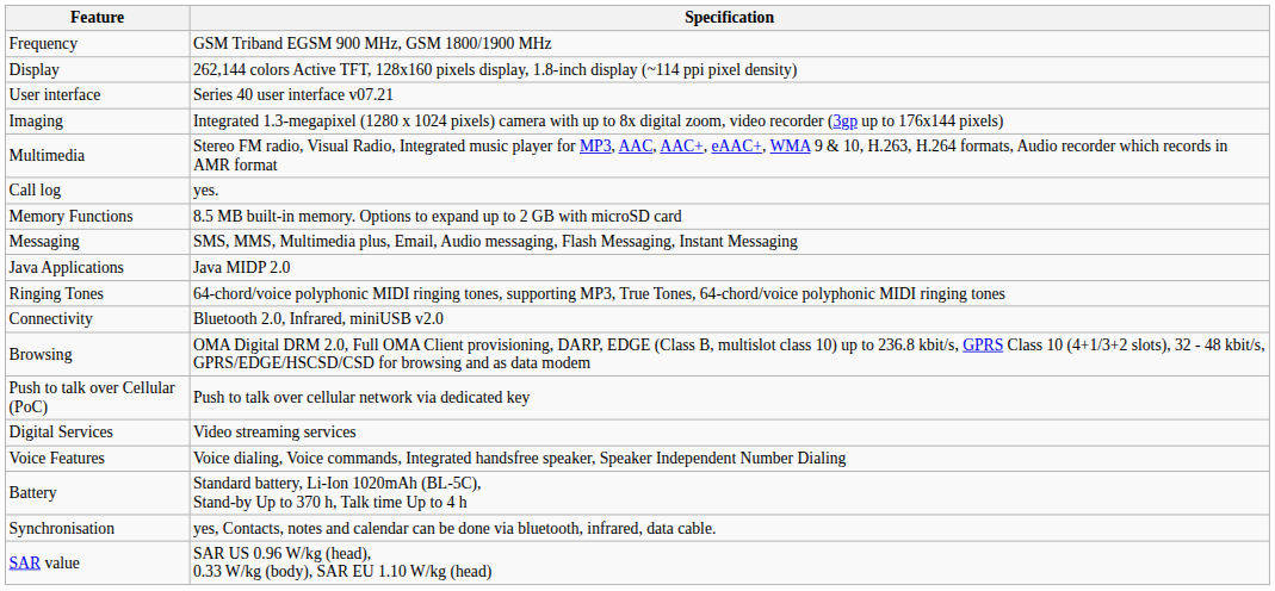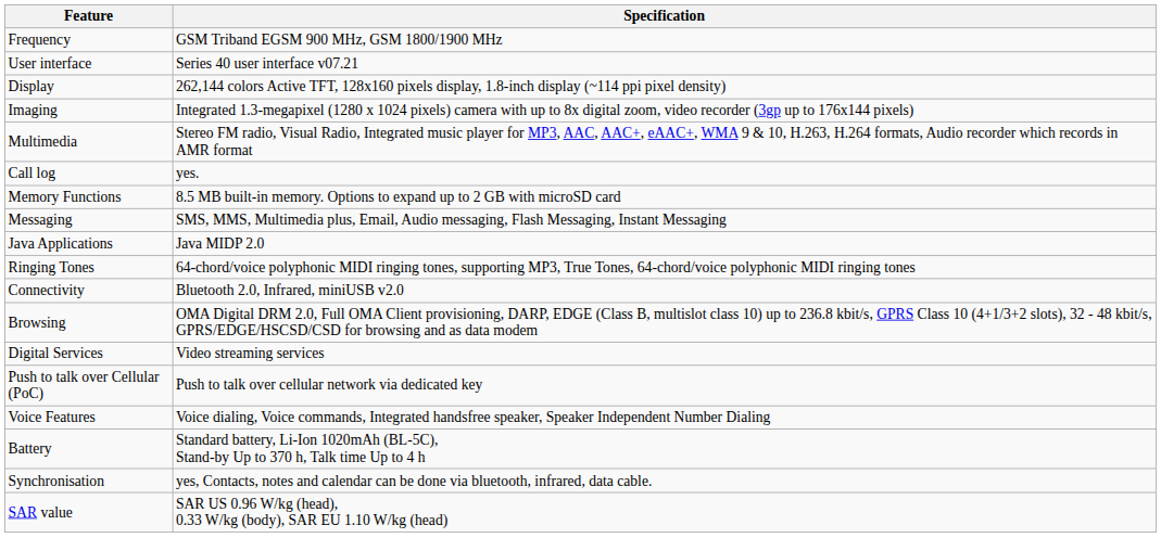rows swapped: Display <-> User interface
rows swapped: Push to talk over Cellular (PoC) <-> Digital Services
